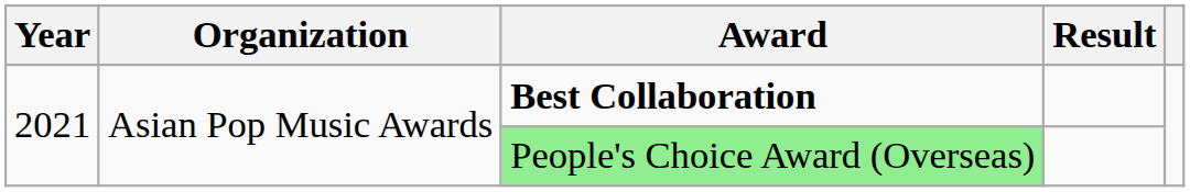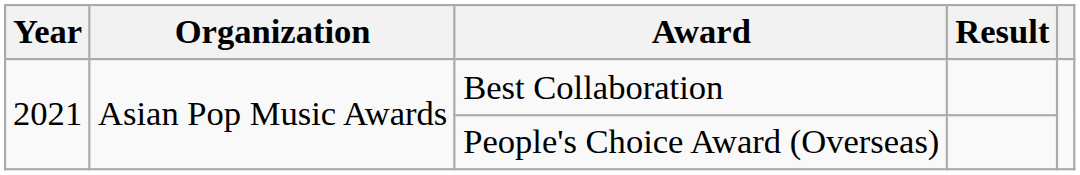Best Collaboration | Award: bold -> normal
People's Choice Award (Overseas) | Award: lightgreen background -> no background
